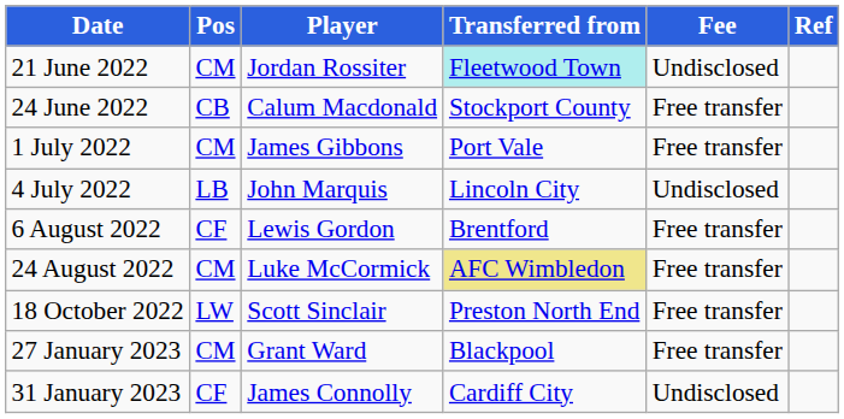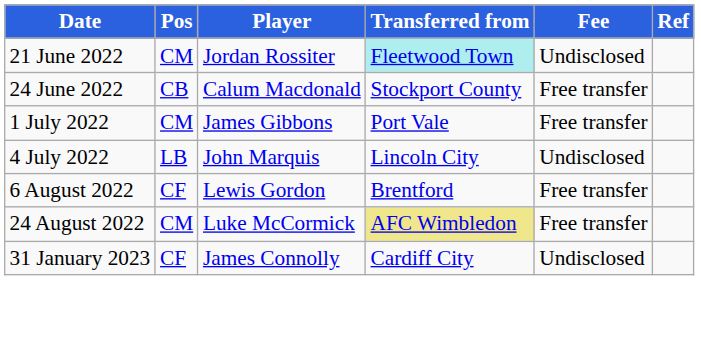- row: 18 October 2022 | LW | Scott Sinclair | Preston North End | Free transfer
- row: 27 January 2023 | CM | Grant Ward | Blackpool | Free transfer
